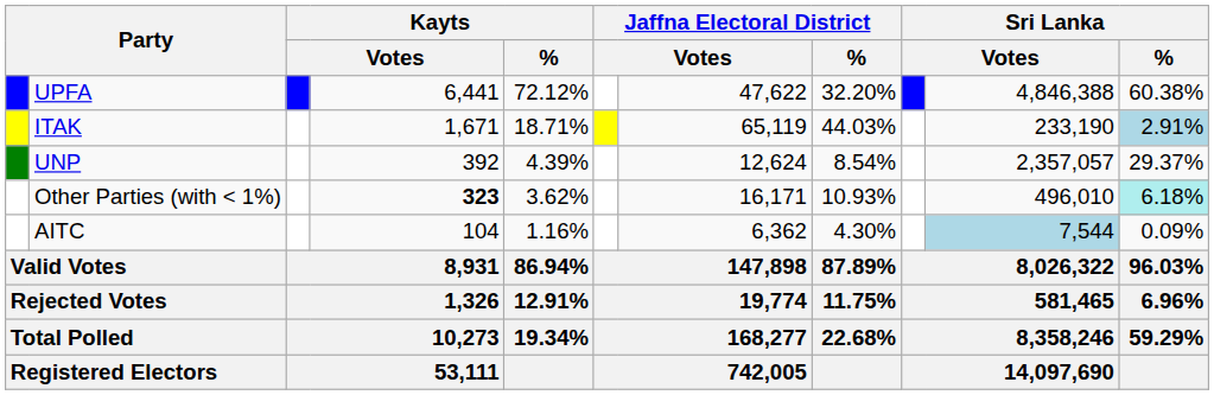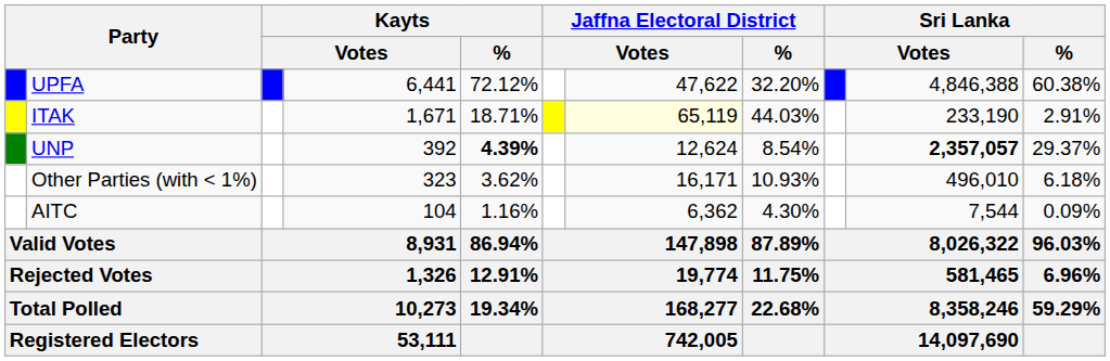ITAK | column 7: no background -> lightyellow background
ITAK | Sri Lanka / %: lightblue background -> no background
UNP | Kayts / %: normal -> bold
UNP | column 10: normal -> bold
Other Parties (with < 1%) | column 4: bold -> normal
Other Parties (with < 1%) | Sri Lanka / %: paleturquoise background -> no background
AITC | column 10: lightblue background -> no background
